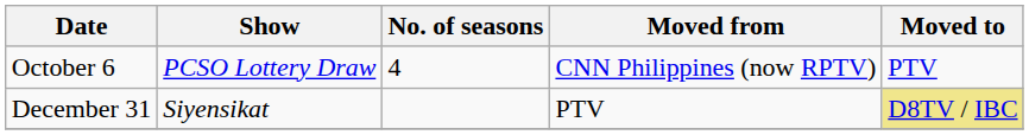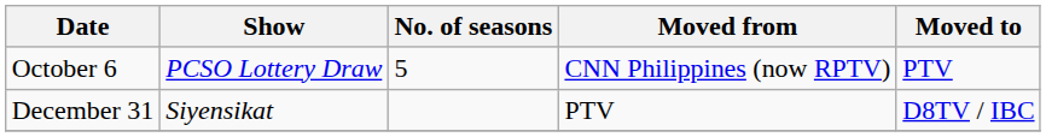October 6 | No. of seasons: 4 -> 5
December 31 | Moved to: khaki background -> no background
